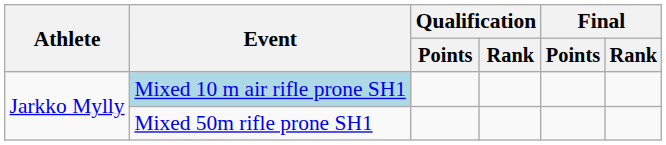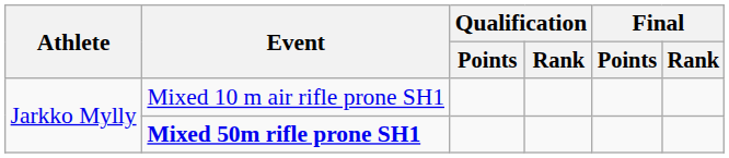Mixed 10 m air rifle prone SH1 | Event: lightblue background -> no background
Mixed 50m rifle prone SH1 | Event: normal -> bold
